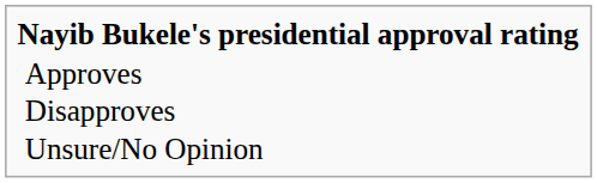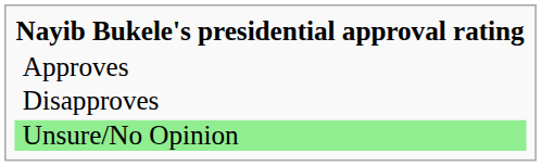row 4 | column 1: no background -> lightgreen background
